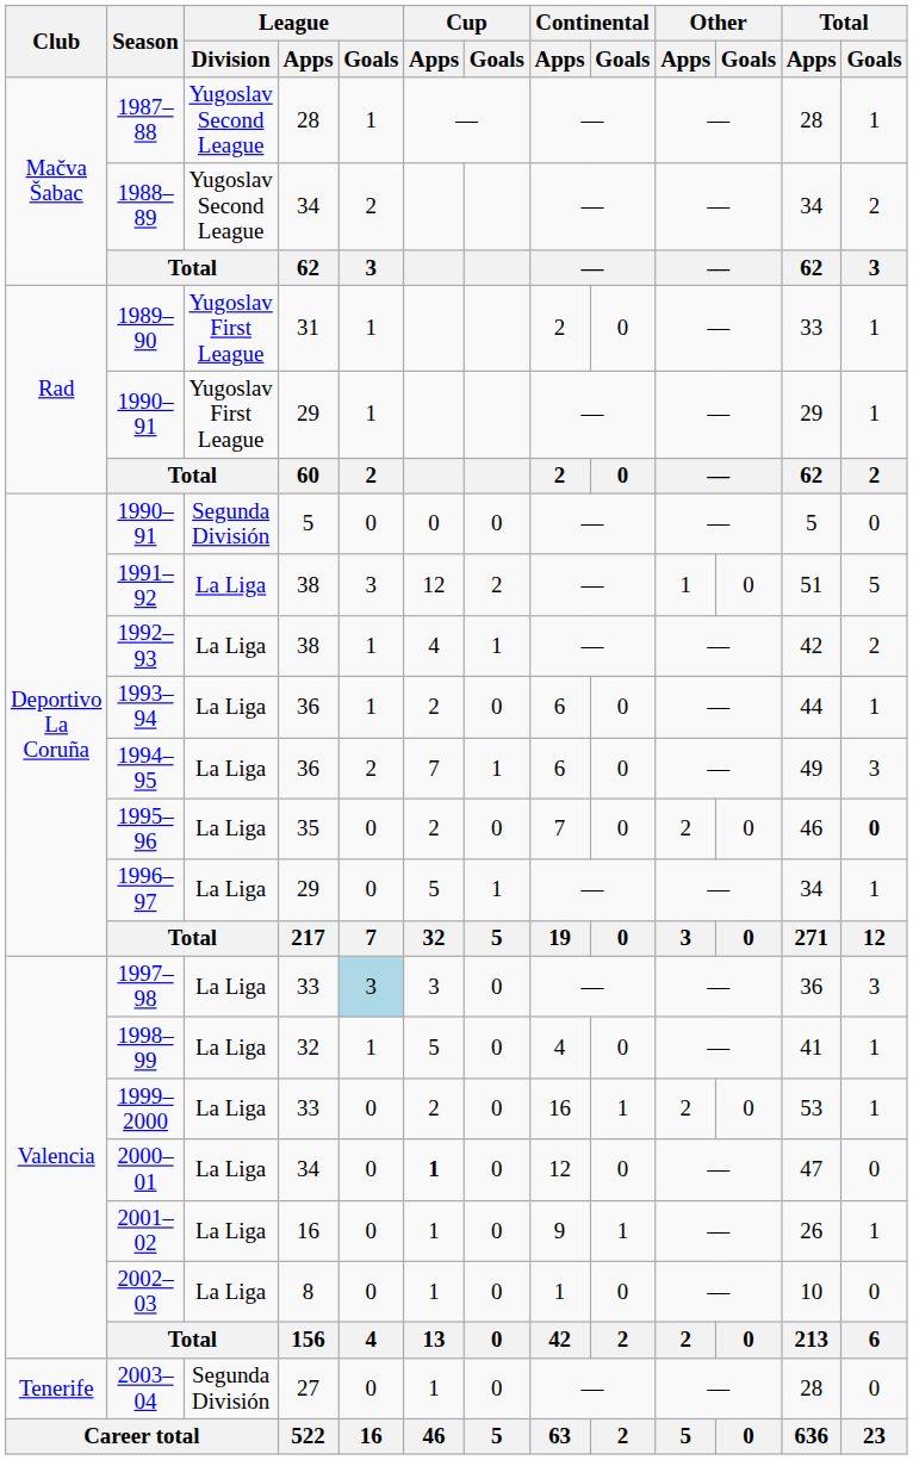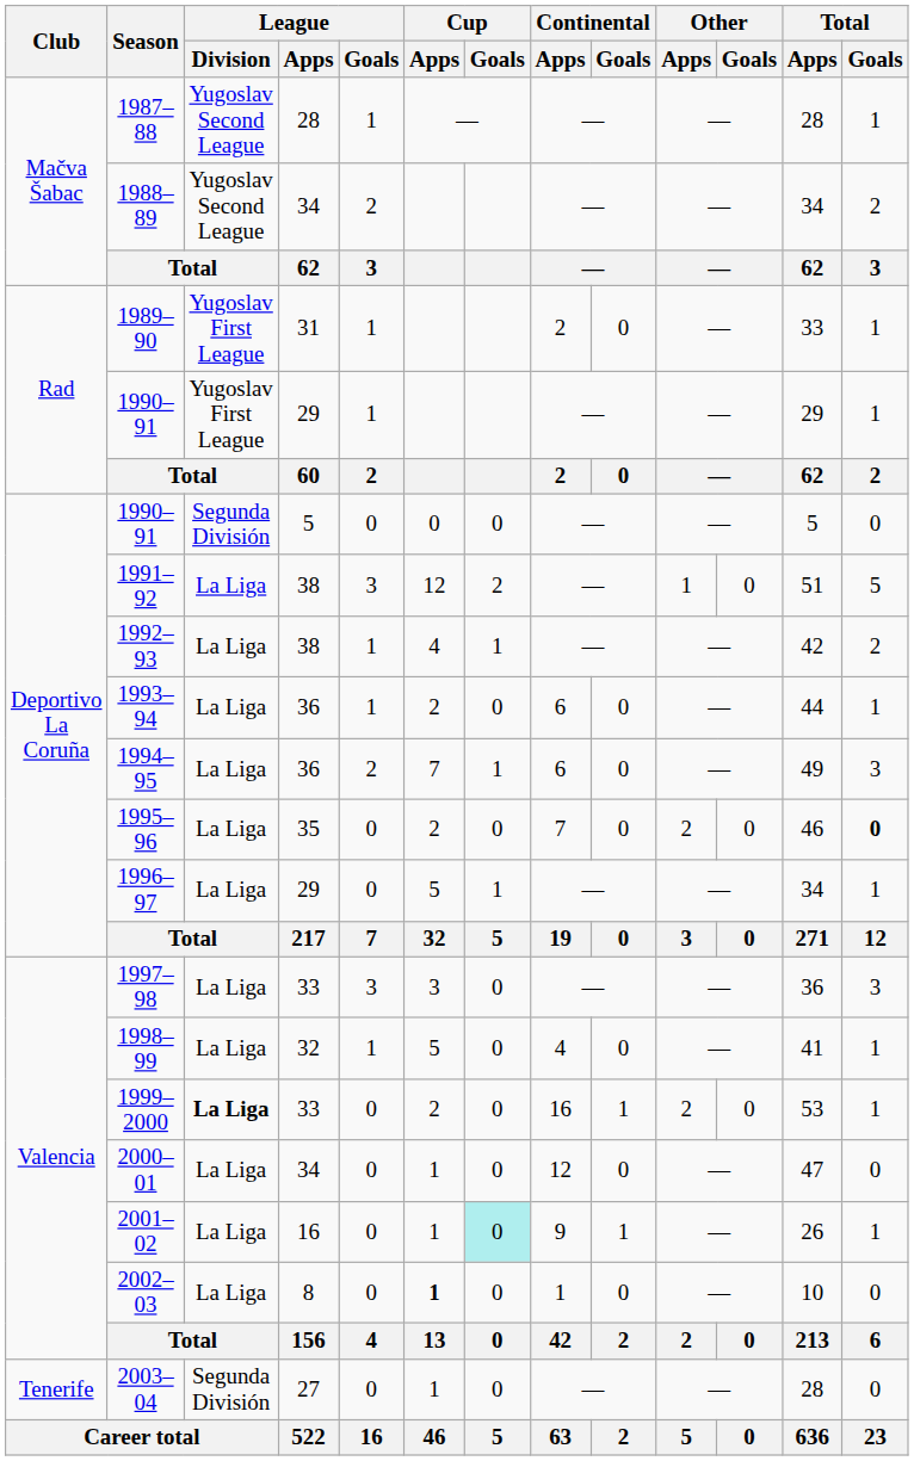1997–98 | League / Goals: lightblue background -> no background
1999–2000 | League / Division: normal -> bold
2000–01 | Cup / Apps: bold -> normal
2001–02 | Cup / Goals: no background -> paleturquoise background
2002–03 | Cup / Apps: normal -> bold
